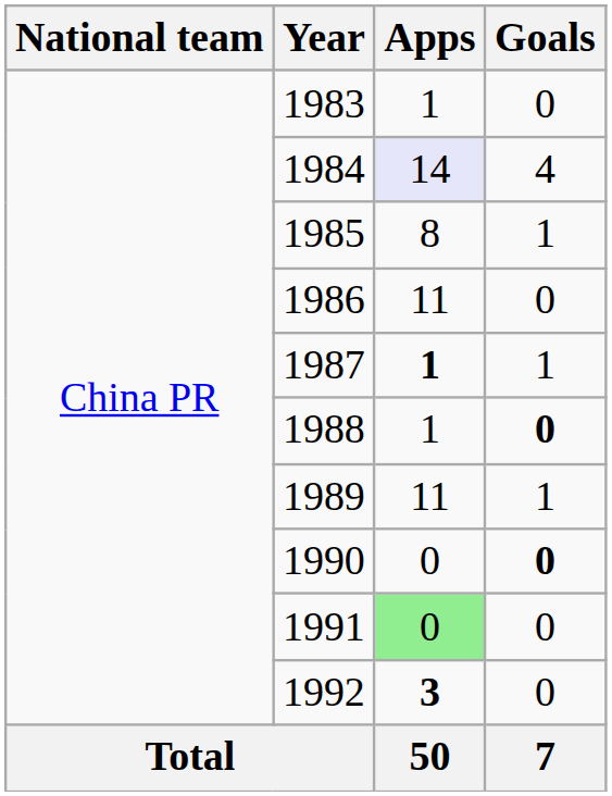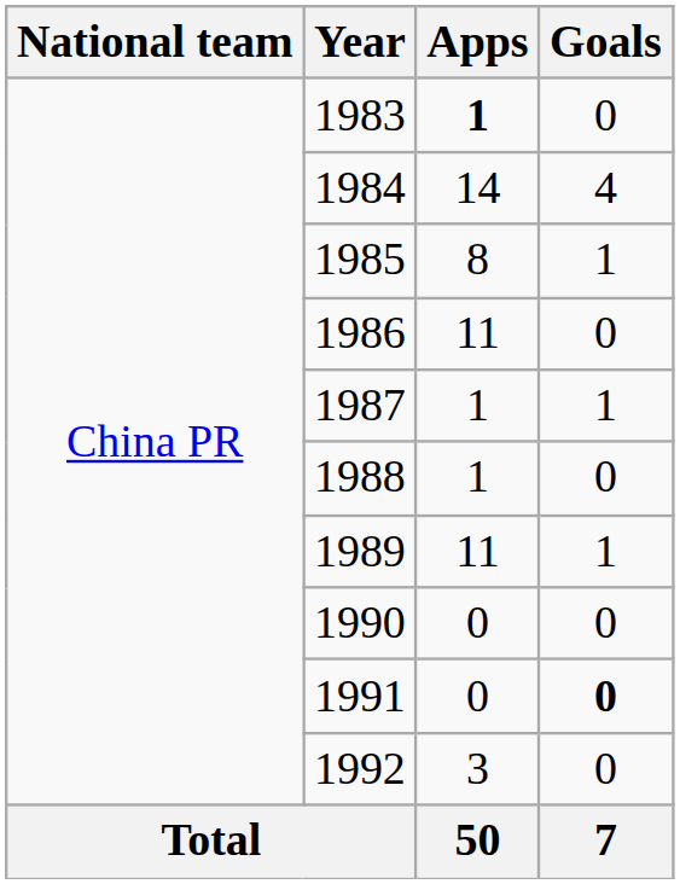1983 | Apps: normal -> bold
1984 | Apps: lavender background -> no background
1987 | Apps: bold -> normal
1988 | Goals: bold -> normal
1990 | Goals: bold -> normal
1991 | Apps: lightgreen background -> no background
1991 | Goals: normal -> bold
1992 | Apps: bold -> normal
